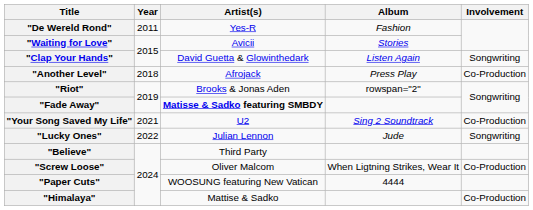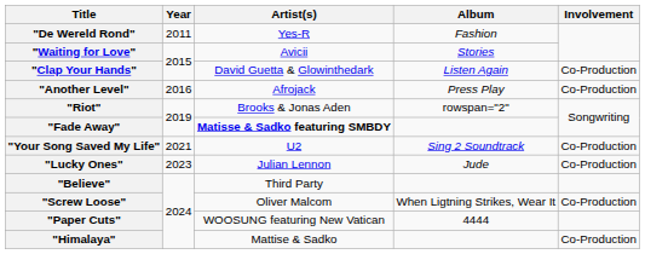"Clap Your Hands" | Involvement: Songwriting -> Co-Production
"Another Level" | Year: 2018 -> 2016
"Lucky Ones" | Year: 2022 -> 2023
"Lucky Ones" | Involvement: Songwriting -> Co-Production
